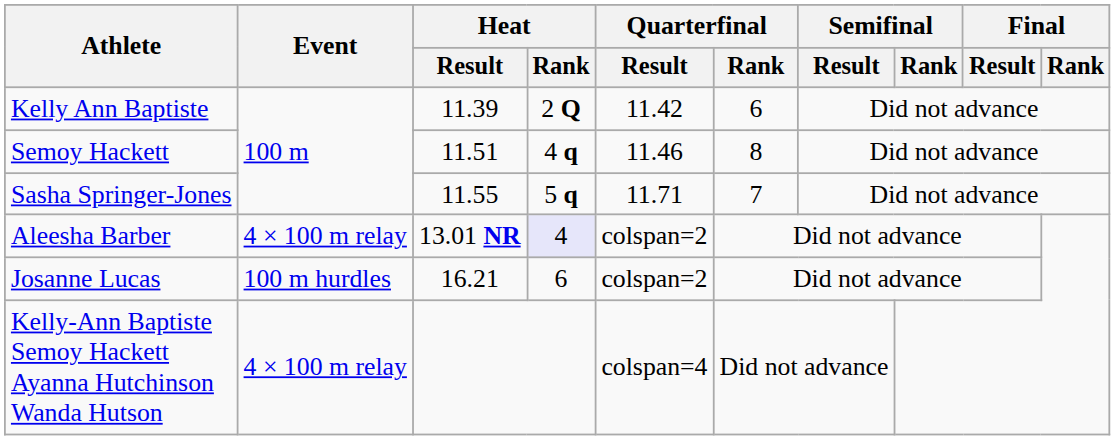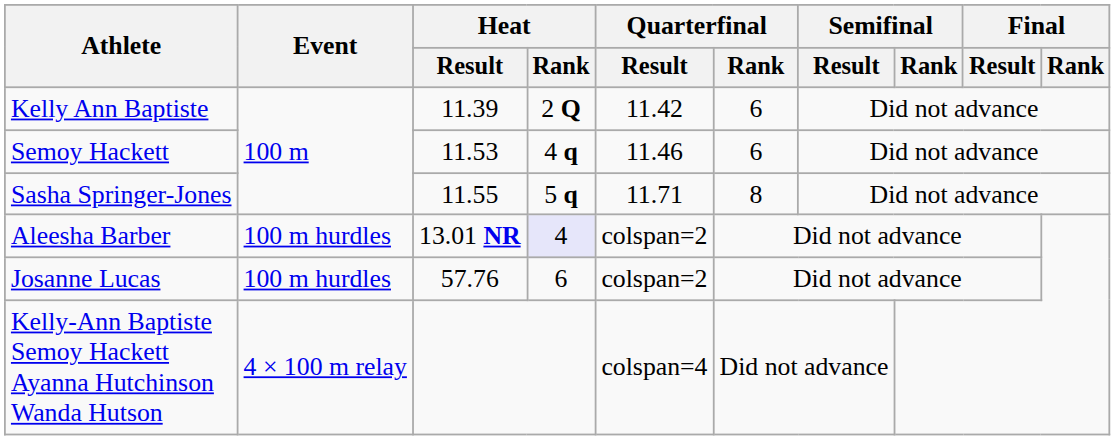Semoy Hackett | Heat / Result: 11.51 -> 11.53
Semoy Hackett | Quarterfinal / Rank: 8 -> 6
Sasha Springer-Jones | Quarterfinal / Rank: 7 -> 8
Aleesha Barber | Event: 4 × 100 m relay -> 100 m hurdles
Josanne Lucas | Heat / Result: 16.21 -> 57.76
